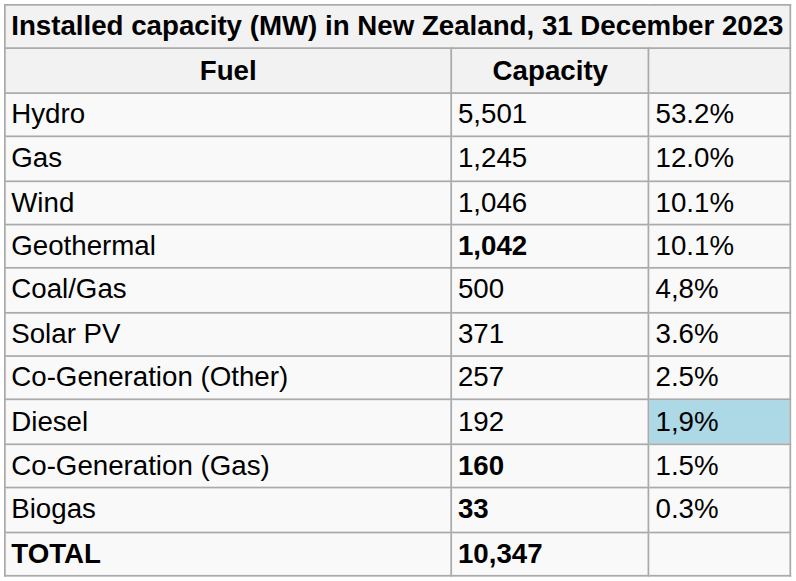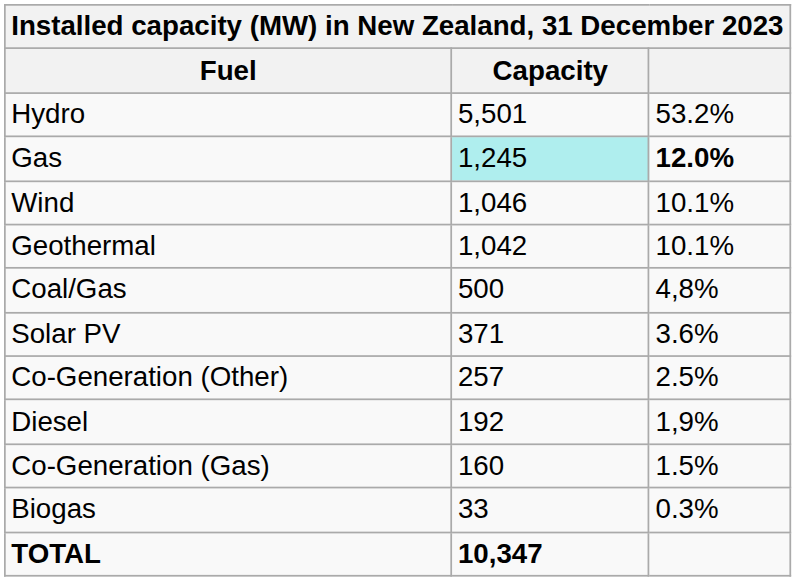Gas | Capacity: no background -> paleturquoise background
Gas | column 3: normal -> bold
Geothermal | Capacity: bold -> normal
Diesel | column 3: lightblue background -> no background
Co-Generation (Gas) | Capacity: bold -> normal
Biogas | Capacity: bold -> normal
